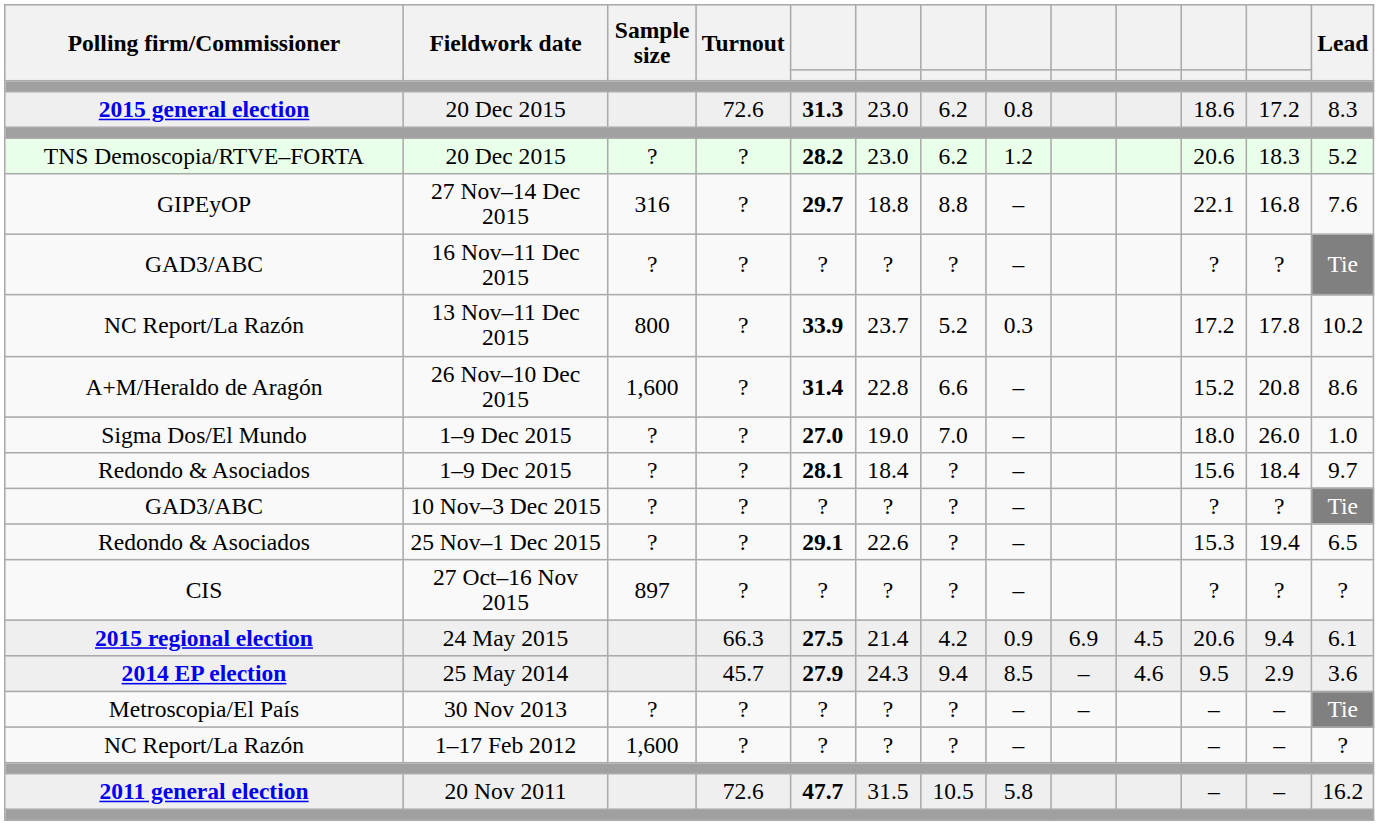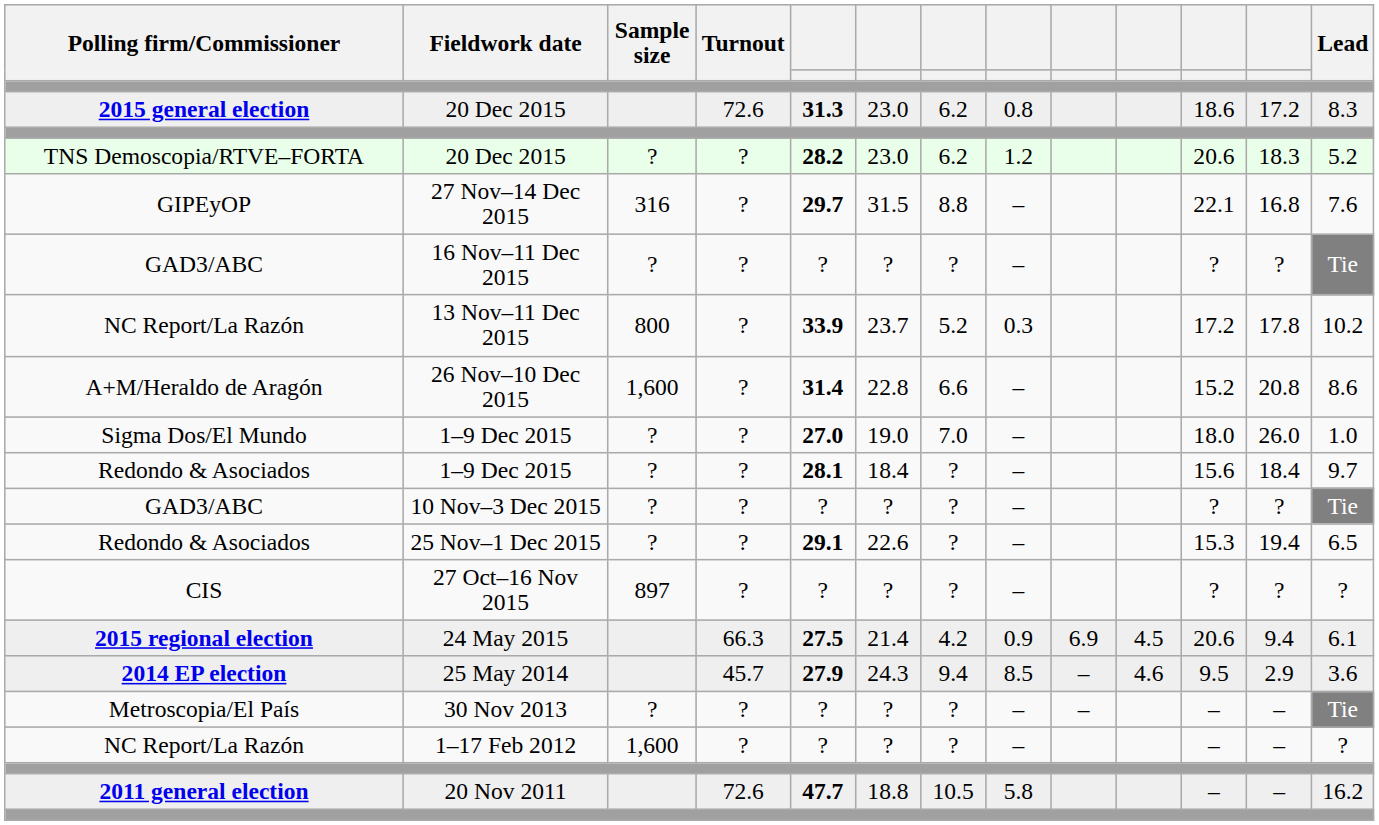27 Nov–14 Dec 2015 | column 6: 18.8 -> 31.5
20 Nov 2011 | column 6: 31.5 -> 18.8
